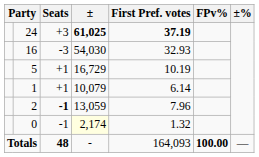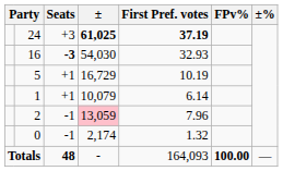16 | Seats: normal -> bold
2 | Seats: bold -> normal
2 | ±: no background -> pink background
0 | ±: lightyellow background -> no background
